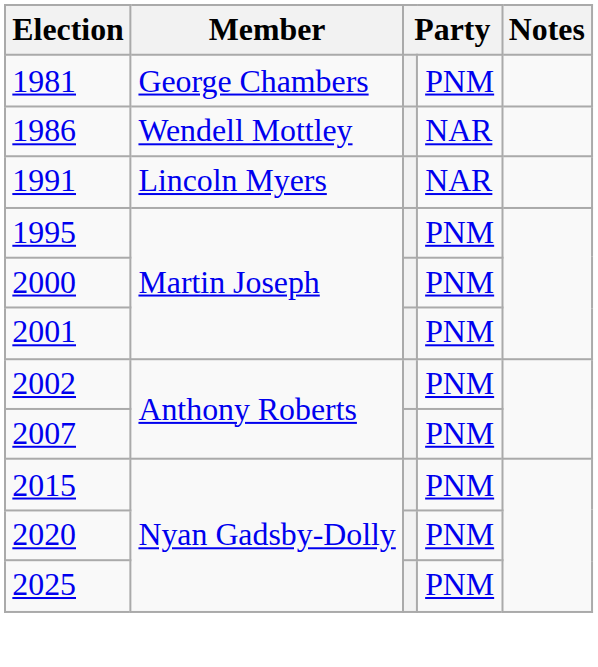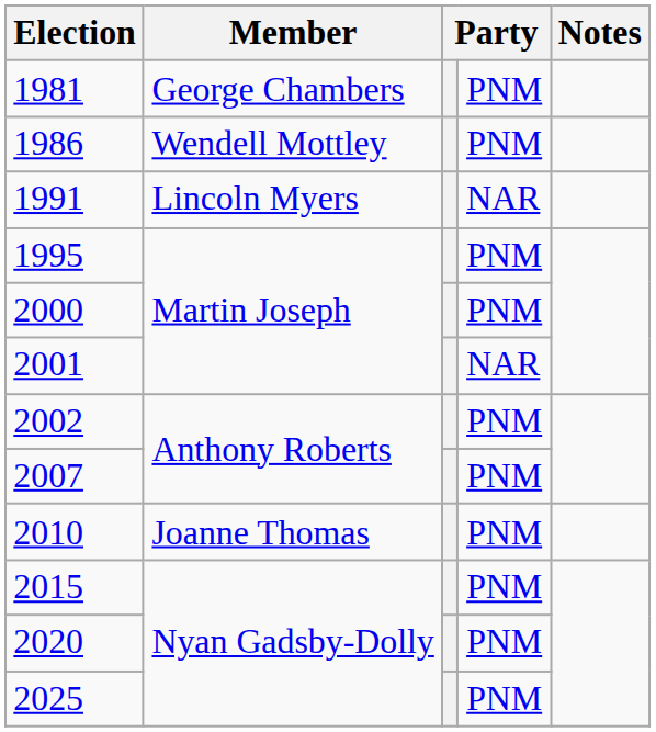1986 | column 4: NAR -> PNM
2001 | column 4: PNM -> NAR
+ row: 2010 | Joanne Thomas | PNM
